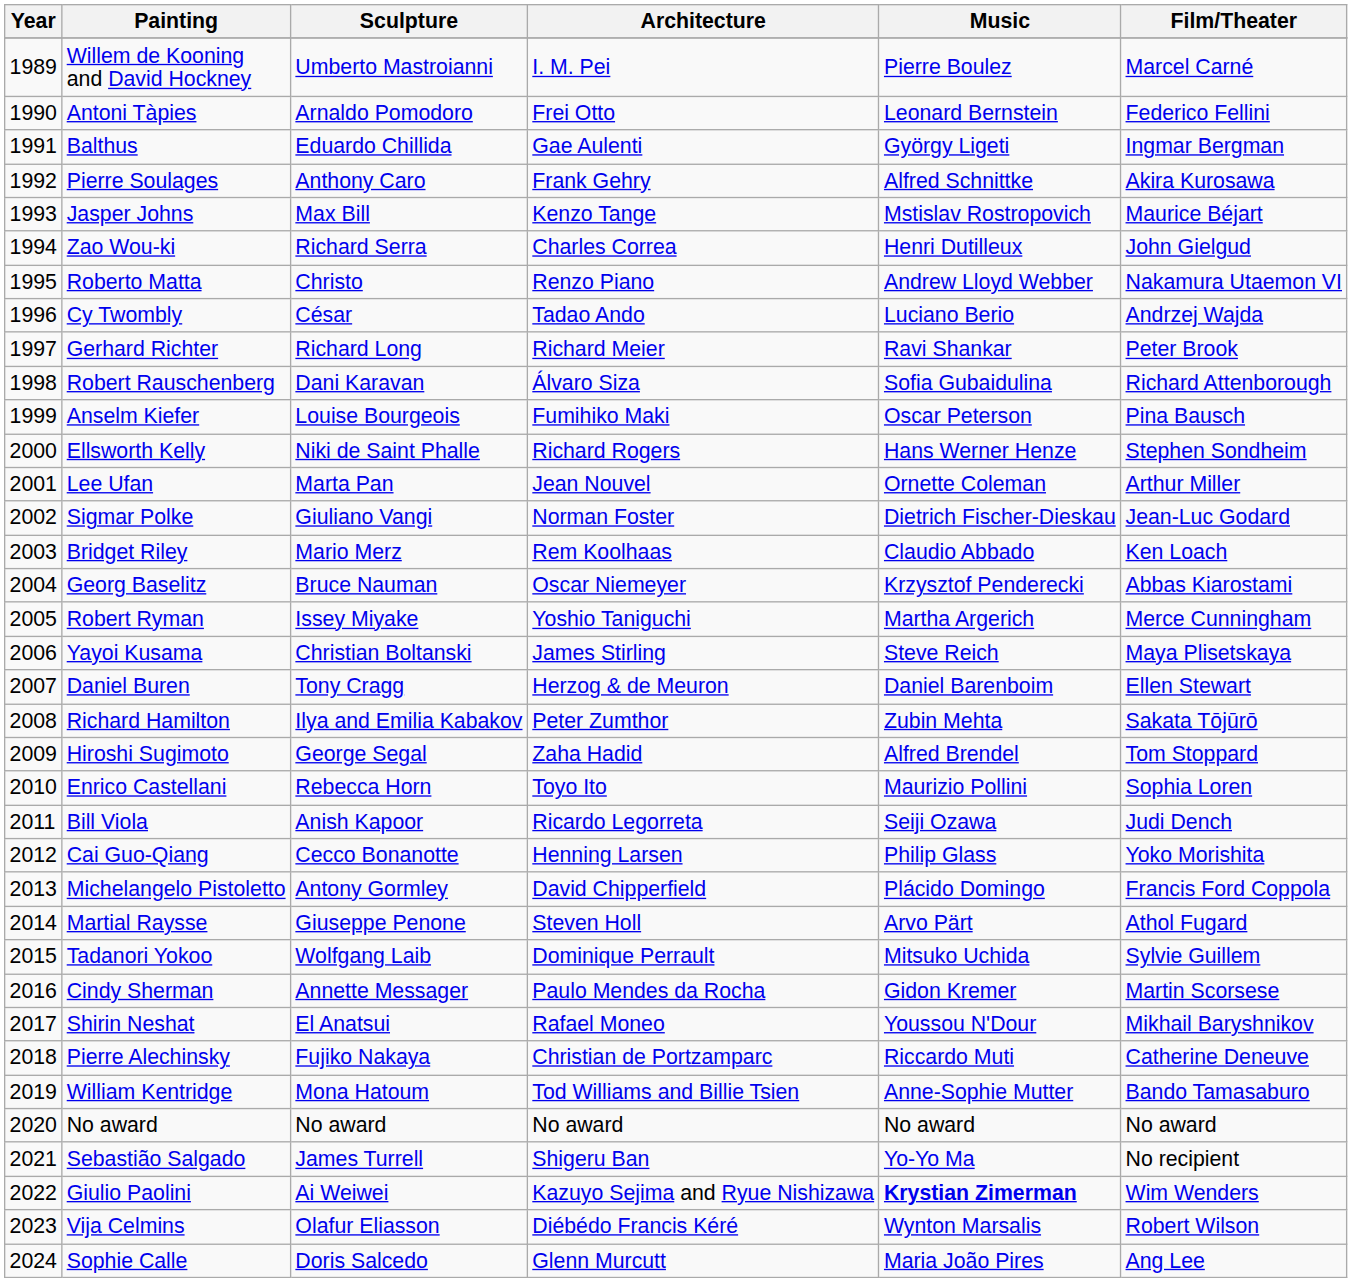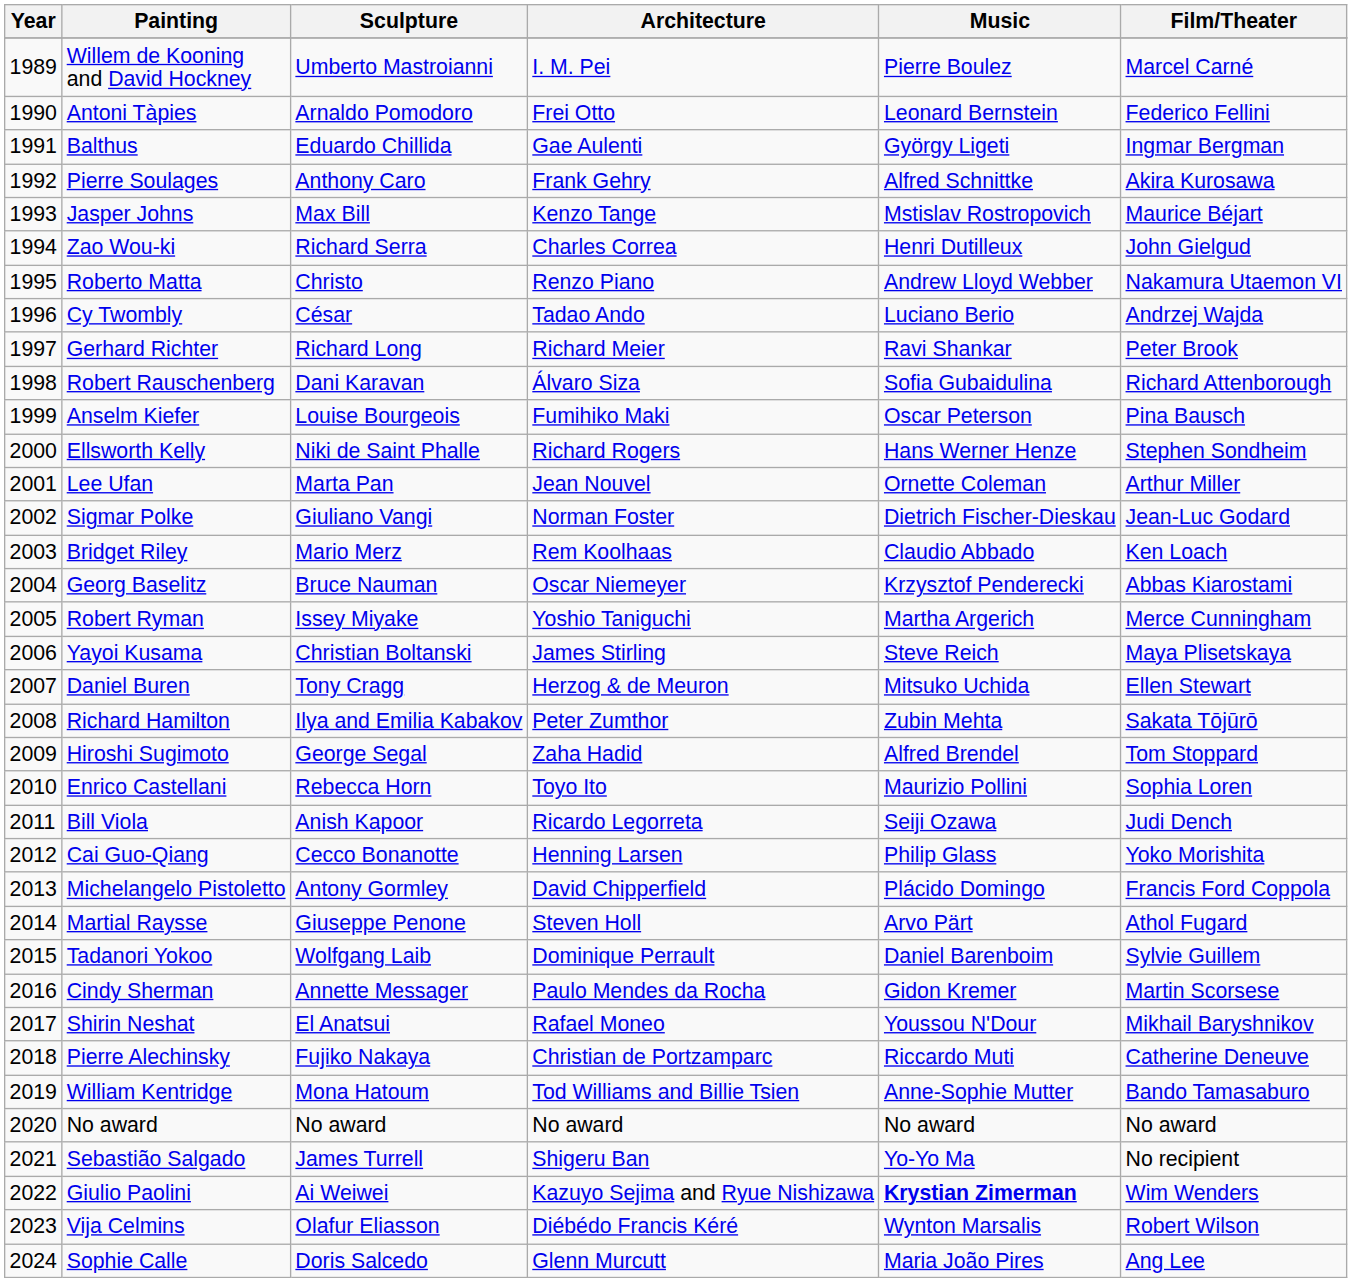Daniel Buren | Music: Daniel Barenboim -> Mitsuko Uchida
Tadanori Yokoo | Music: Mitsuko Uchida -> Daniel Barenboim
